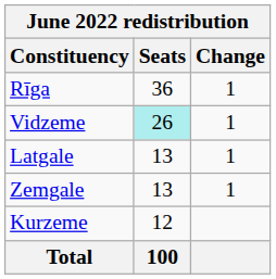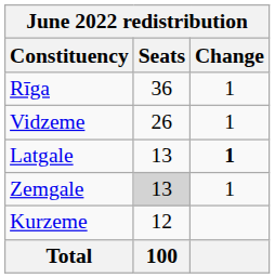Vidzeme | Seats: paleturquoise background -> no background
Latgale | Change: normal -> bold
Zemgale | Seats: no background -> lightgrey background
